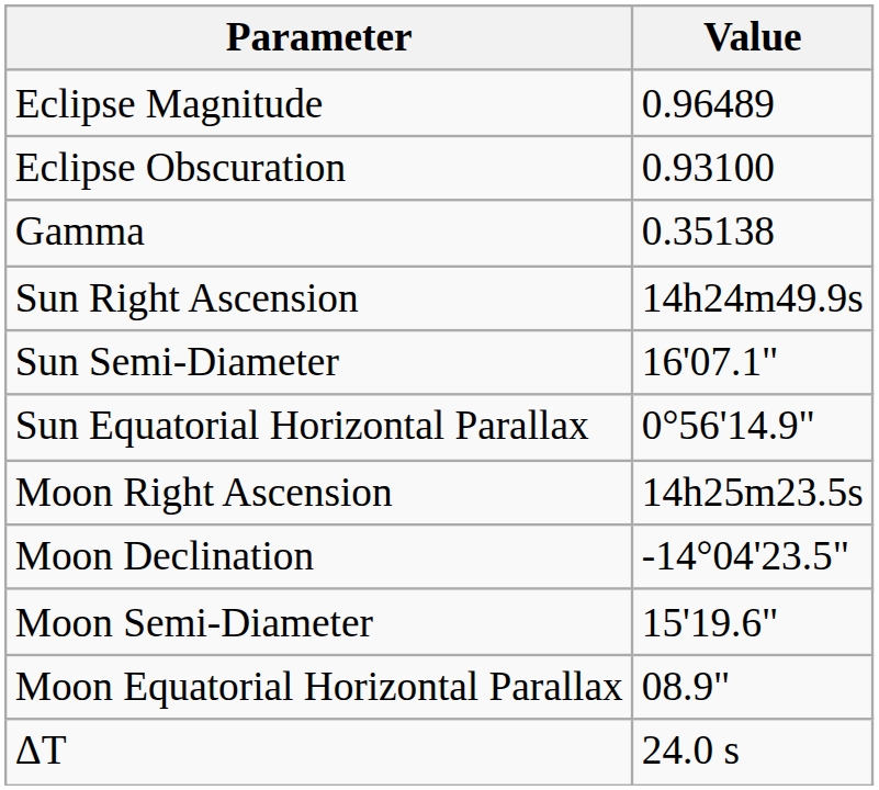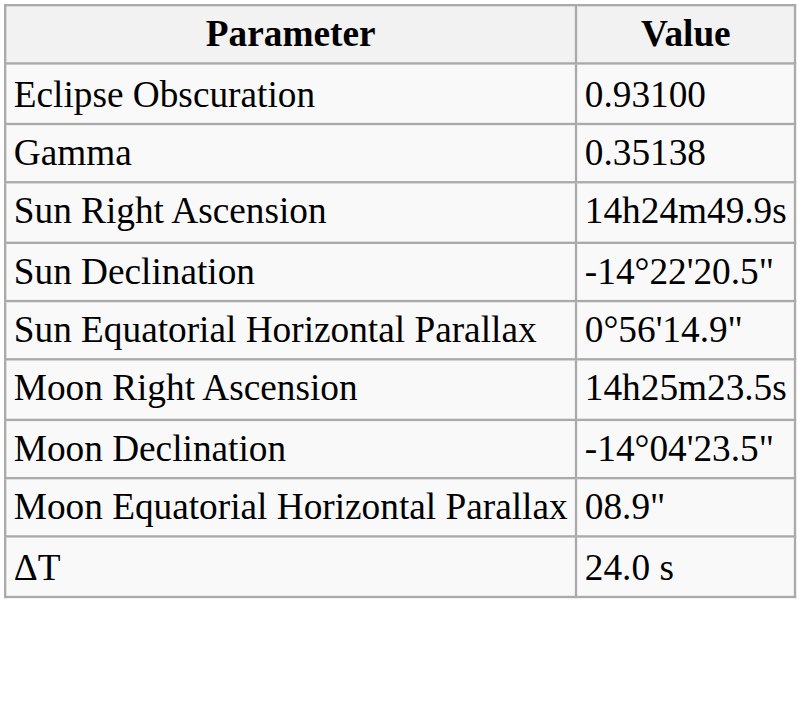- row: Eclipse Magnitude | 0.96489
+ row: Sun Declination | -14°22'20.5"
- row: Sun Semi-Diameter | 16'07.1"
- row: Moon Semi-Diameter | 15'19.6"
